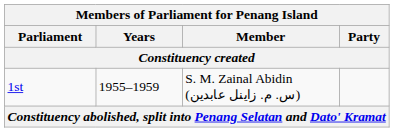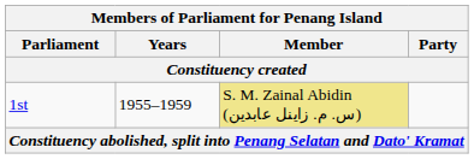1st | Member: no background -> khaki background
